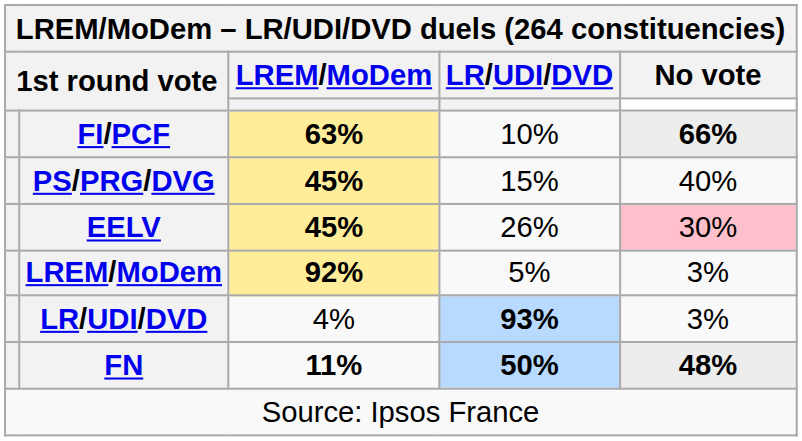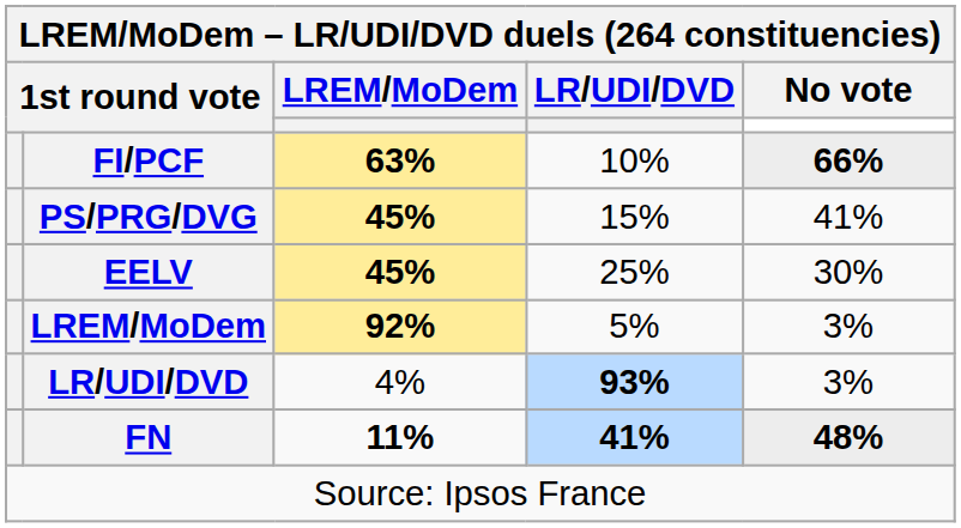PS/PRG/DVG | No vote: 40% -> 41%
EELV | LR/UDI/DVD: 26% -> 25%
EELV | No vote: pink background -> no background
FN | LR/UDI/DVD: 50% -> 41%
